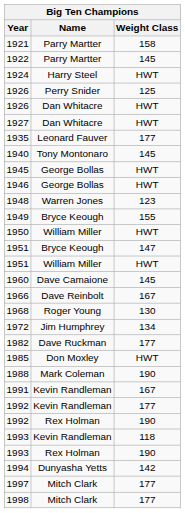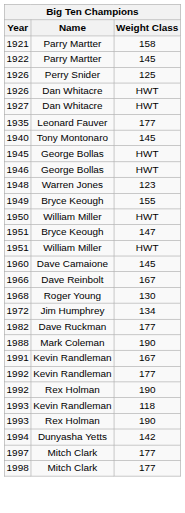- row: 1924 | Harry Steel | HWT
- row: 1985 | Don Moxley | HWT
